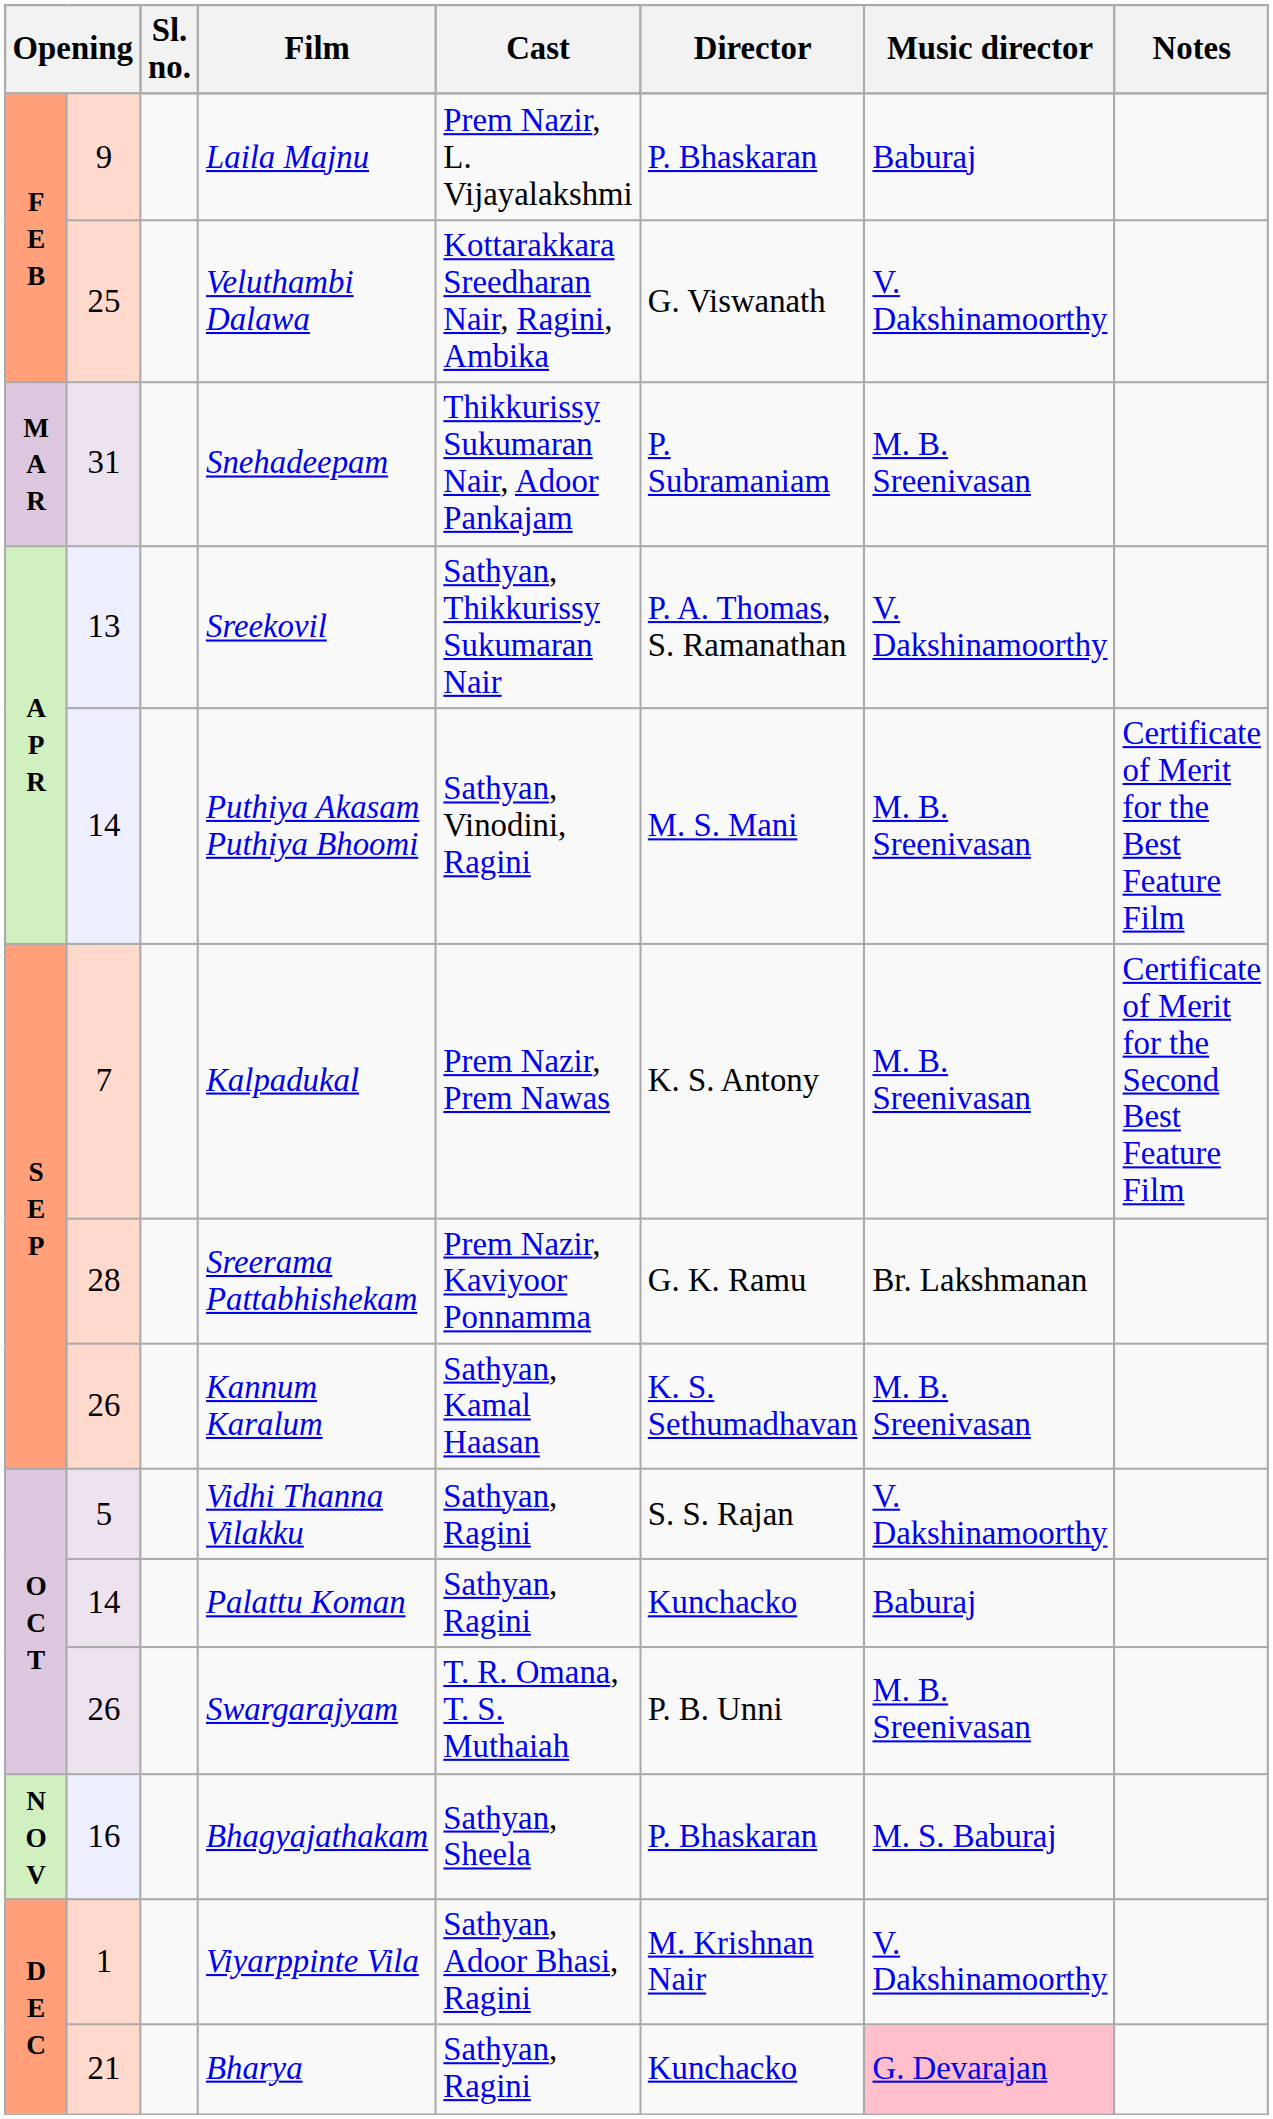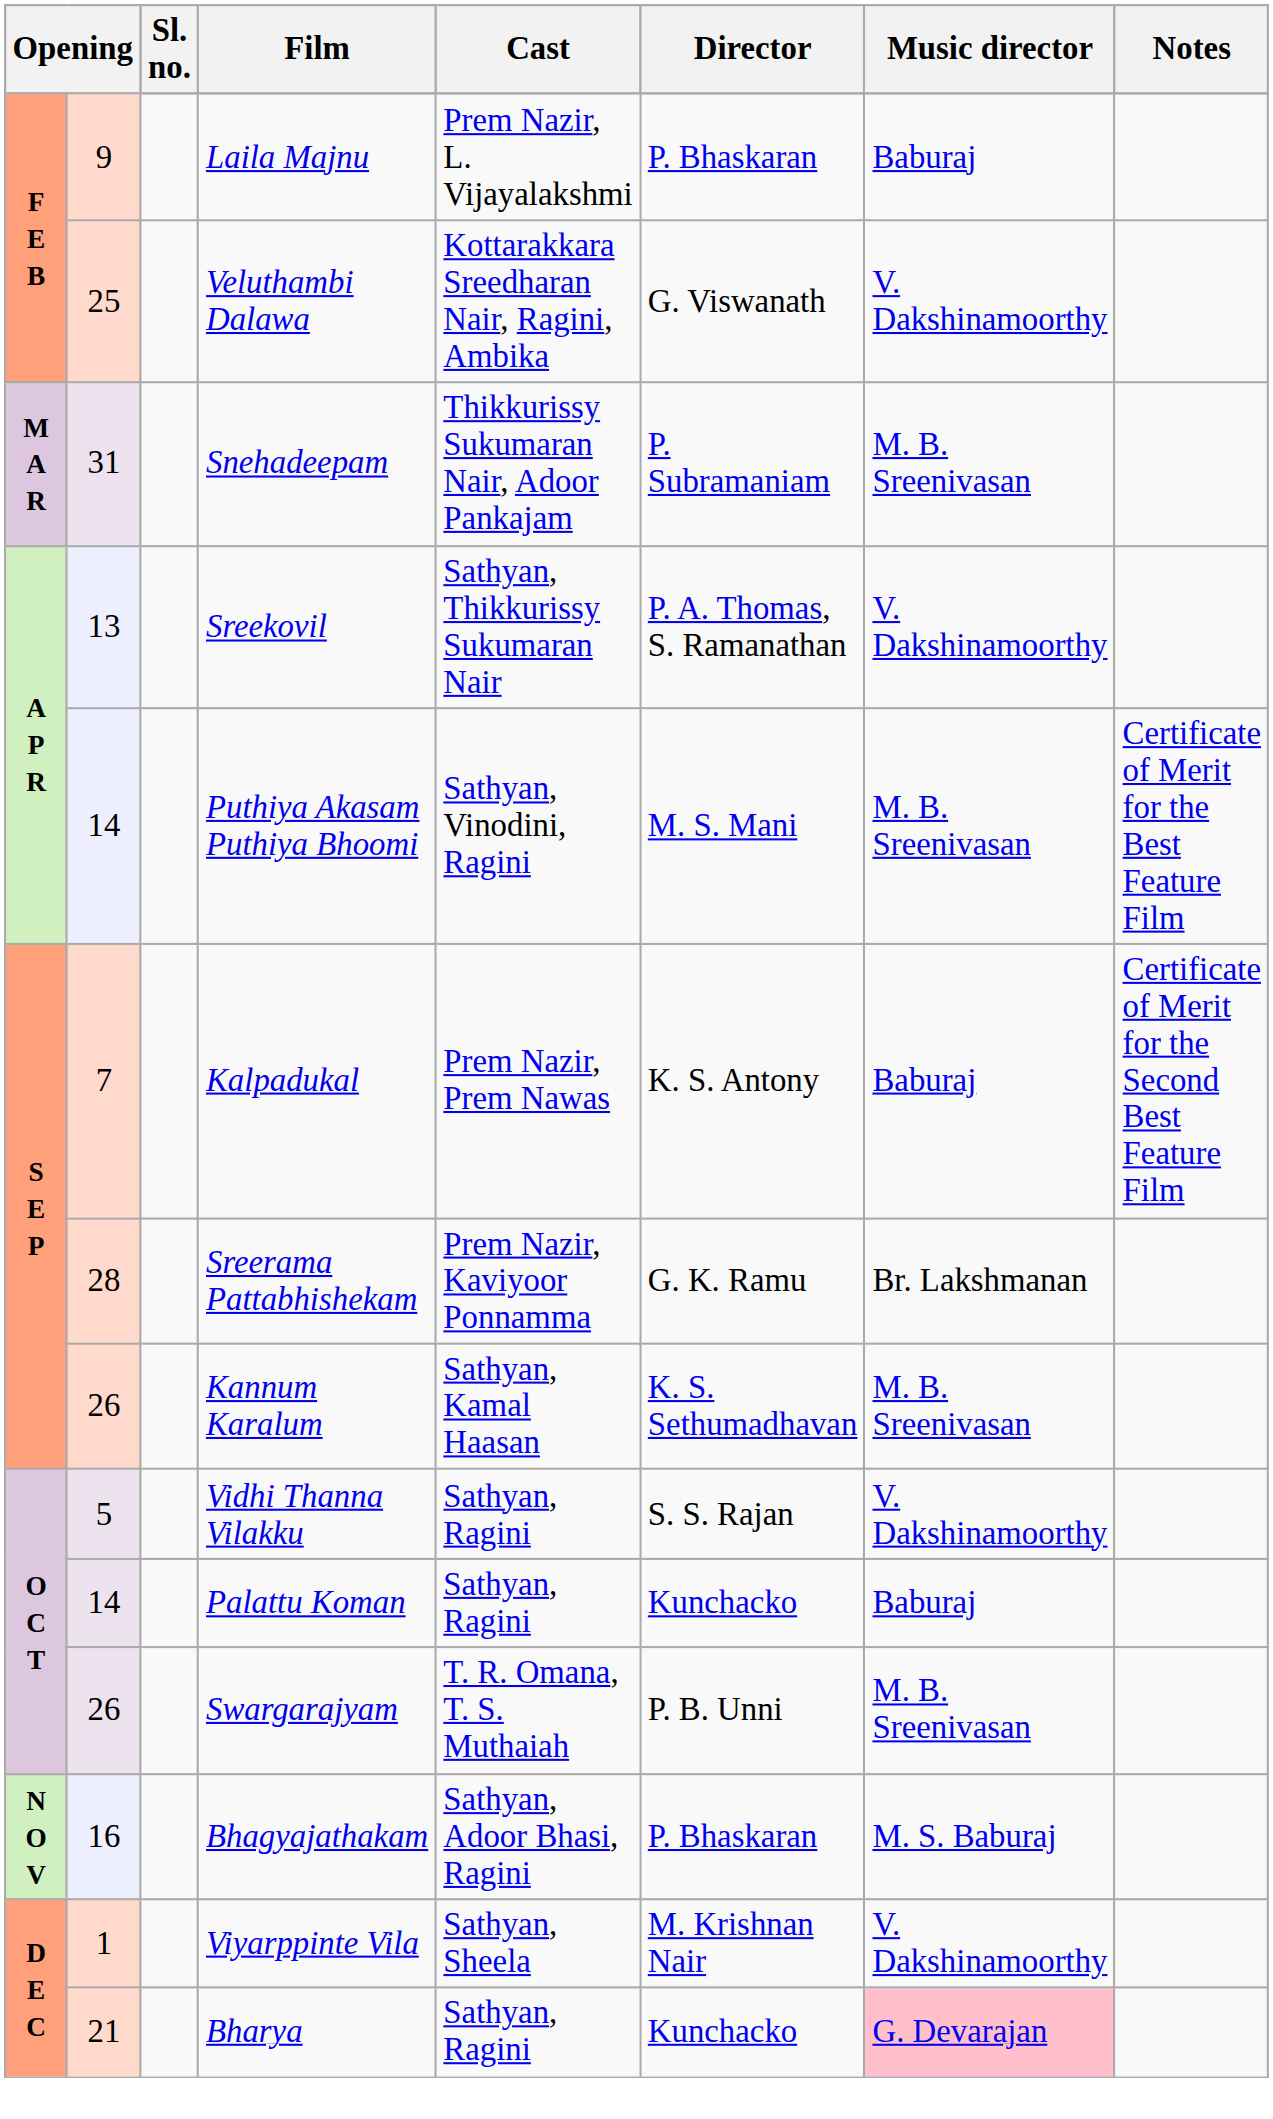Kalpadukal | Music director: M. B. Sreenivasan -> Baburaj
Bhagyajathakam | Cast: Sathyan, Sheela -> Sathyan, Adoor Bhasi, Ragini
Viyarppinte Vila | Cast: Sathyan, Adoor Bhasi, Ragini -> Sathyan, Sheela
